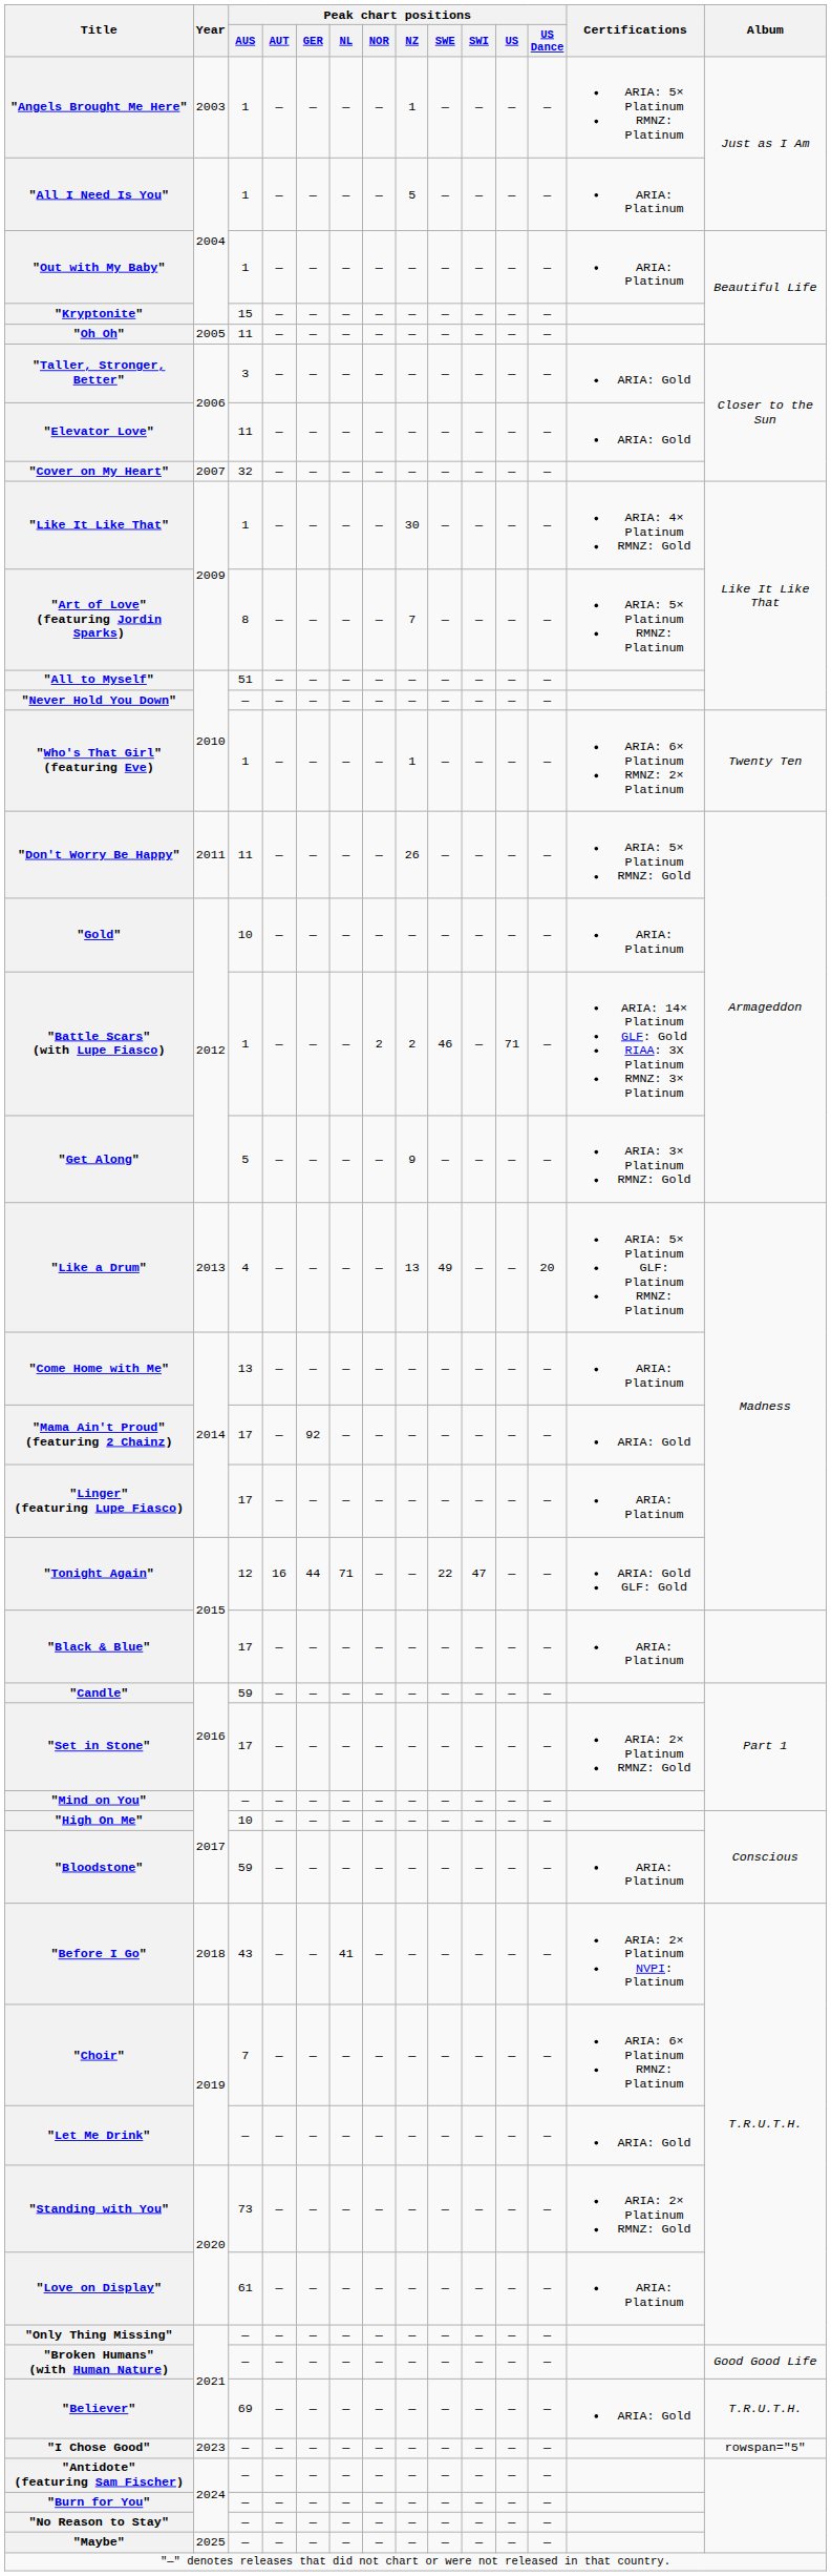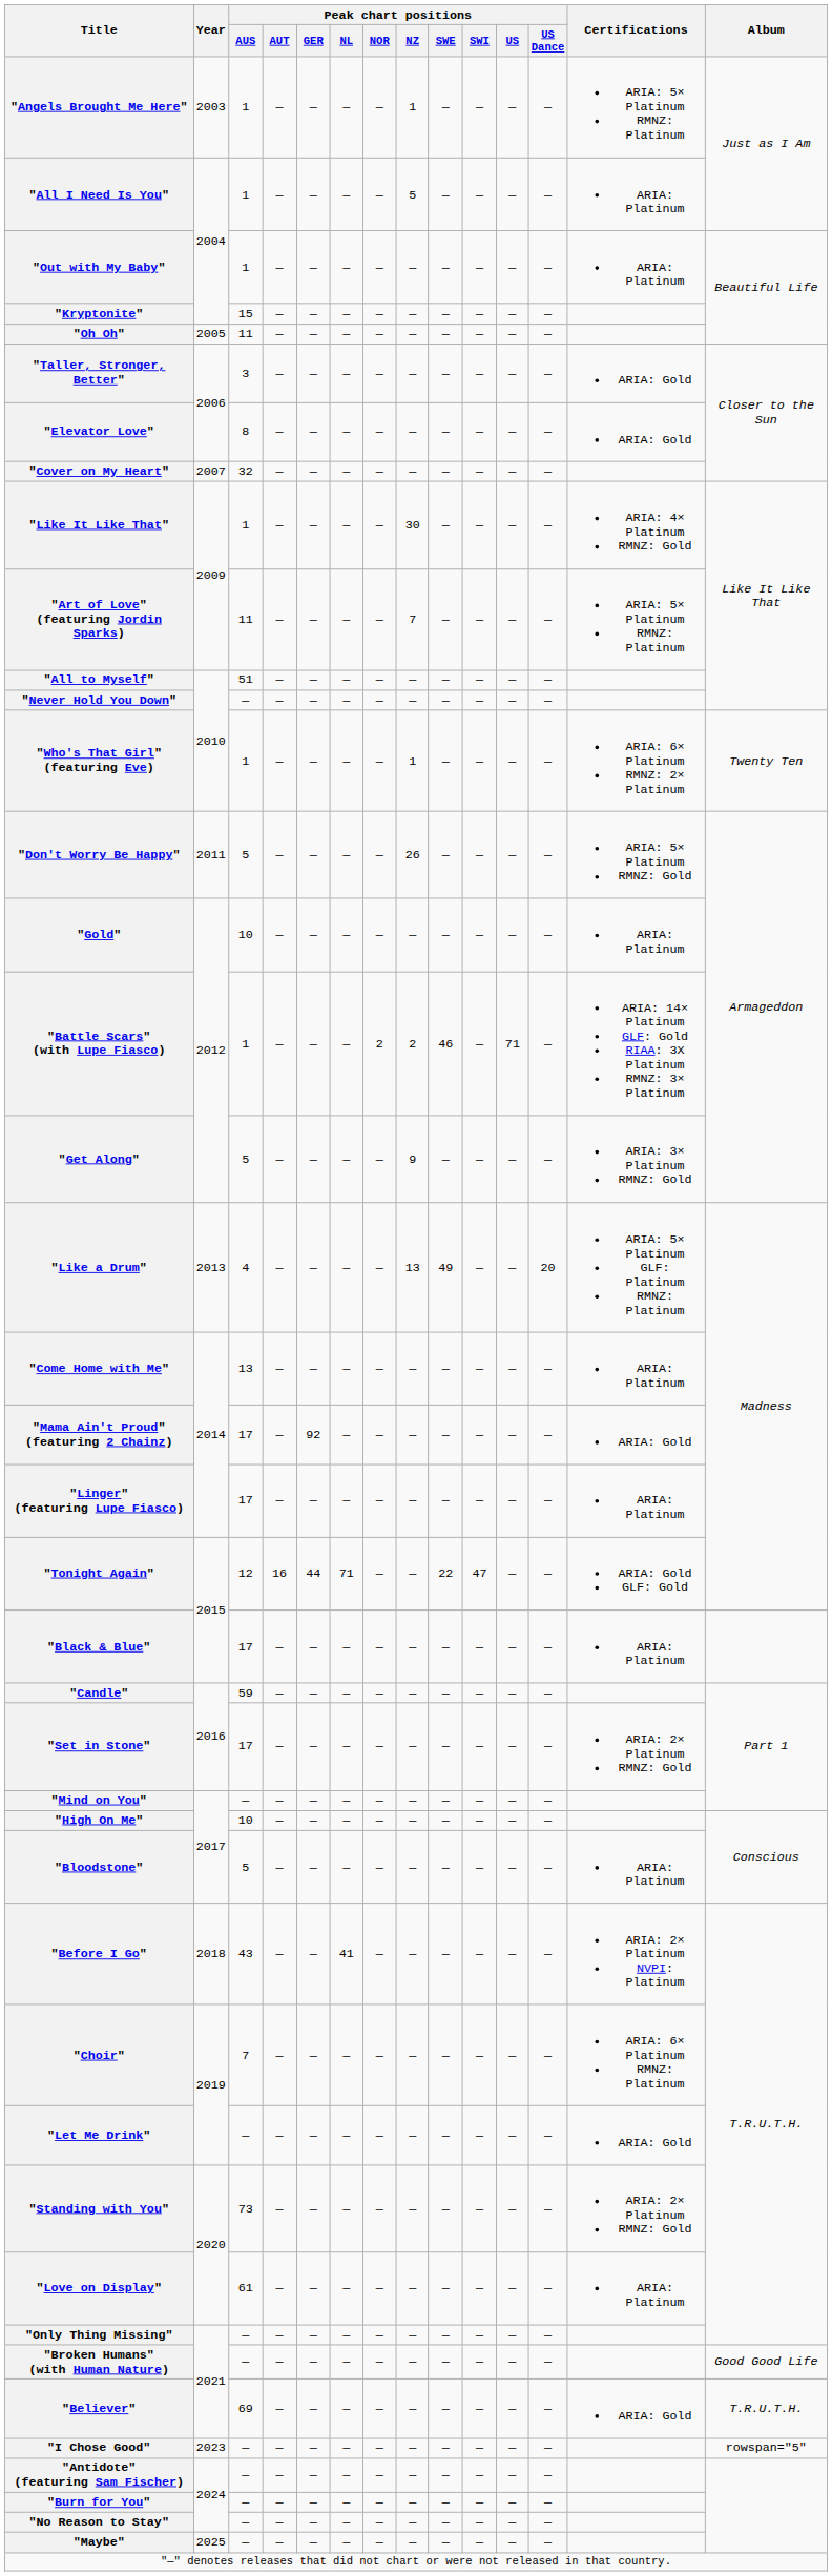"Elevator Love" | Peak chart positions / AUS: 11 -> 8
"Art of Love" (featuring Jordin Sparks) | Peak chart positions / AUS: 8 -> 11
"Don't Worry Be Happy" | Peak chart positions / AUS: 11 -> 5
"Bloodstone" | Peak chart positions / AUS: 59 -> 5
